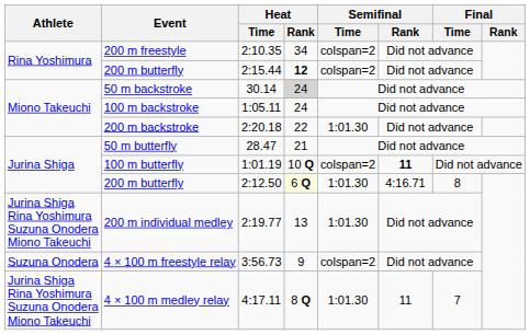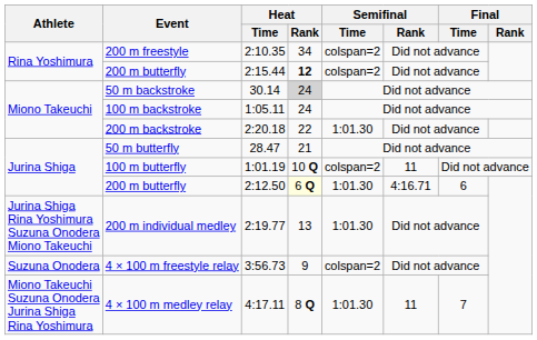100 m butterfly | Semifinal / Rank: bold -> normal
200 m butterfly / 2:12.50 | Final / Time: 8 -> 6
4 × 100 m medley relay | Athlete: Jurina Shiga Rina Yoshimura Suzuna Onodera Miono Takeuchi -> Miono Takeuchi Suzuna Onodera Jurina Shiga Rina Yoshimura
